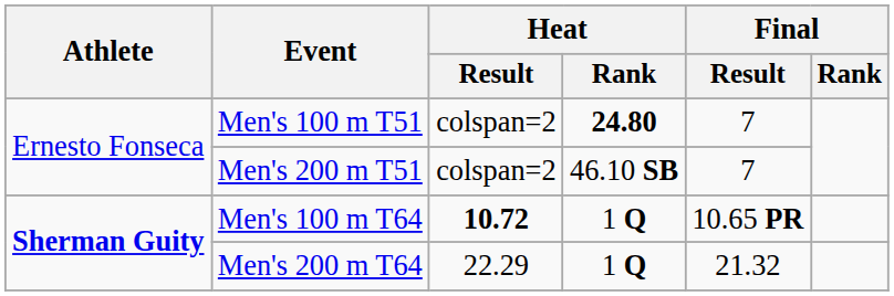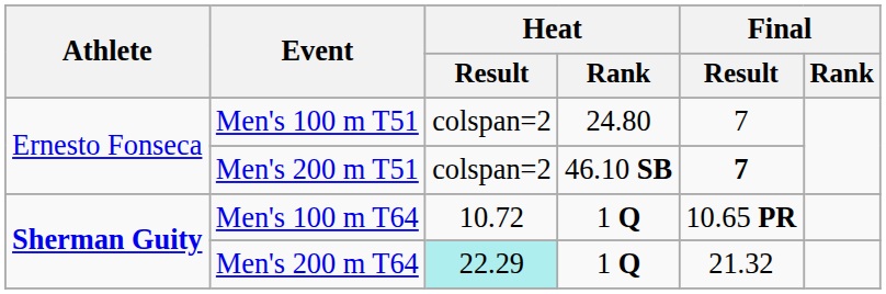Men's 100 m T51 | Heat / Rank: bold -> normal
Men's 200 m T51 | Final / Result: normal -> bold
Men's 100 m T64 | Heat / Result: bold -> normal
Men's 200 m T64 | Heat / Result: no background -> paleturquoise background
